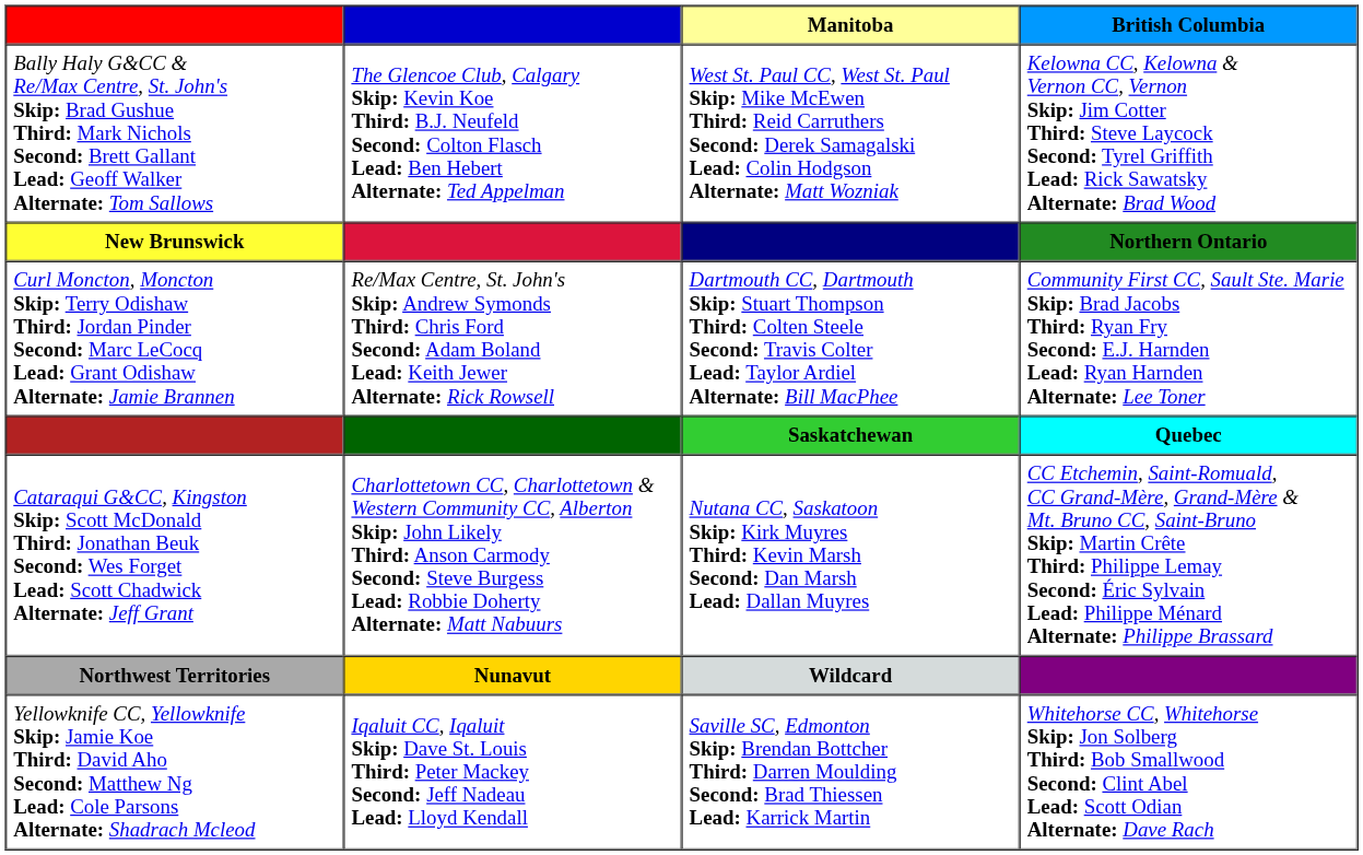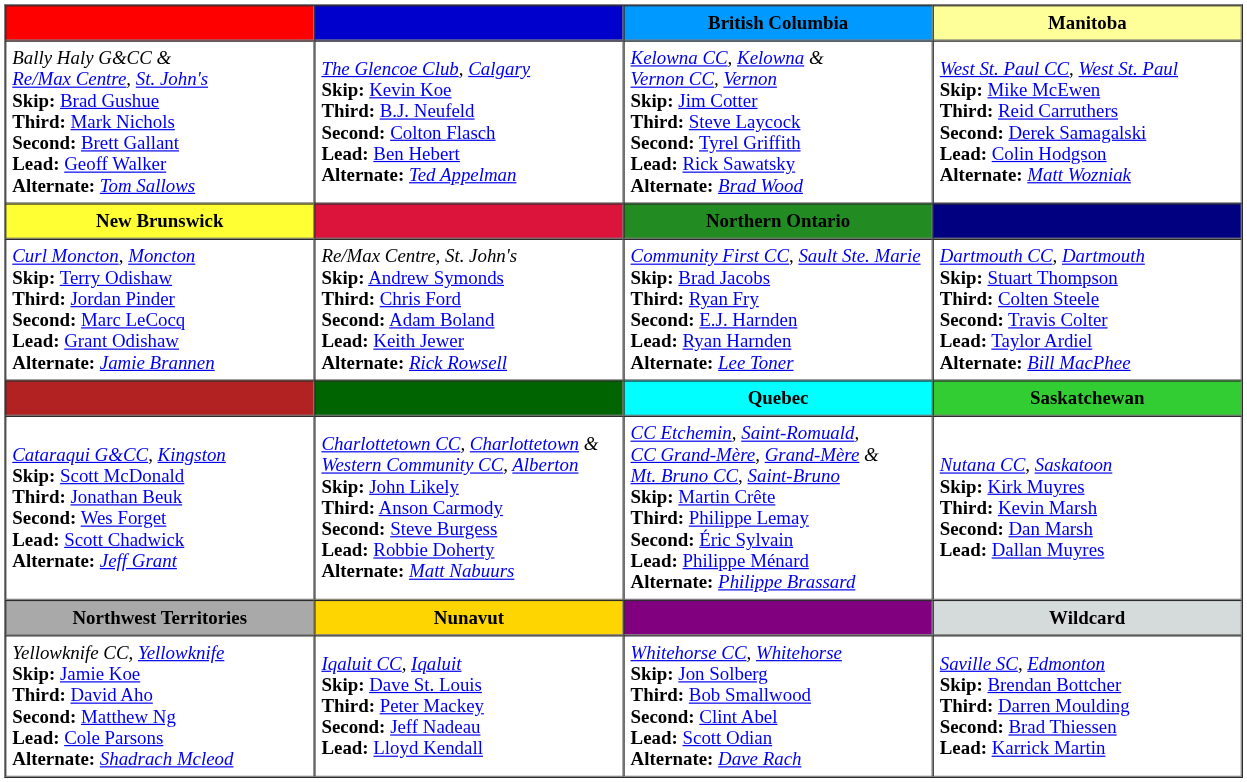columns swapped: British Columbia <-> Manitoba
